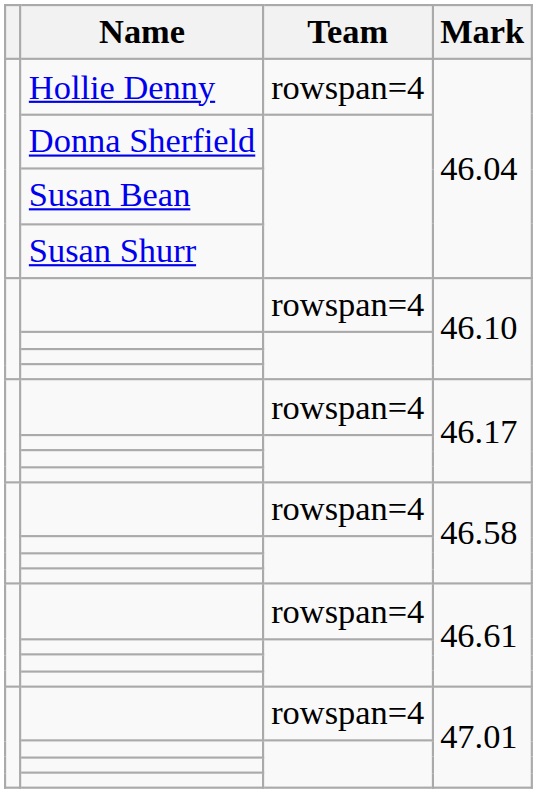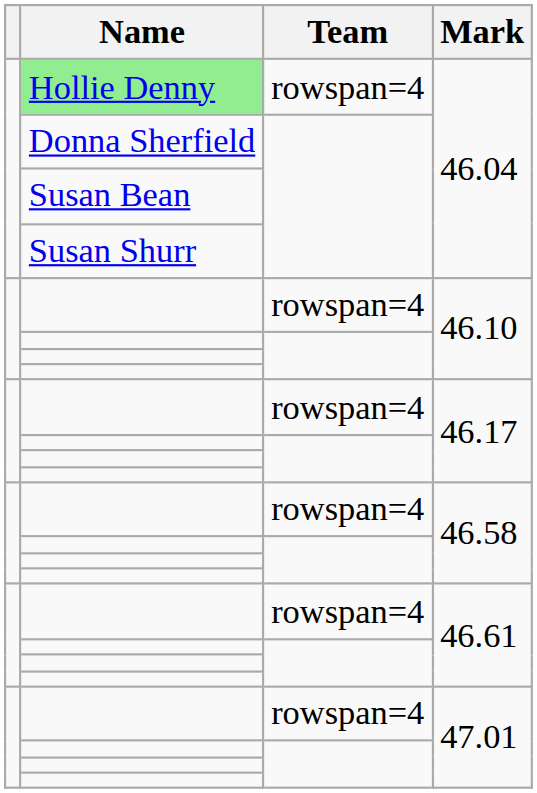rowspan=4 / 46.04 | Name: no background -> lightgreen background
